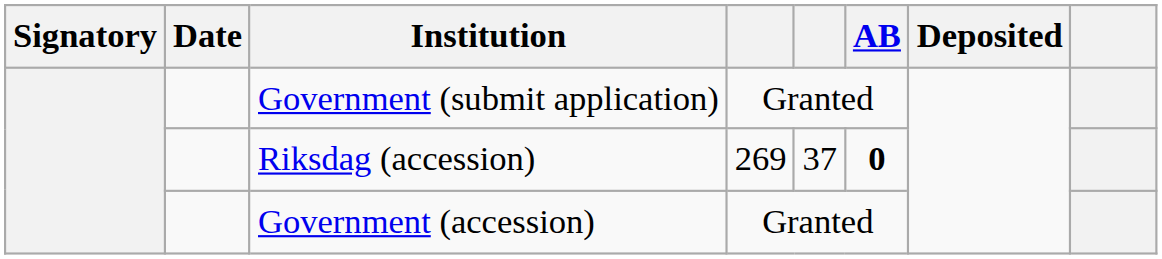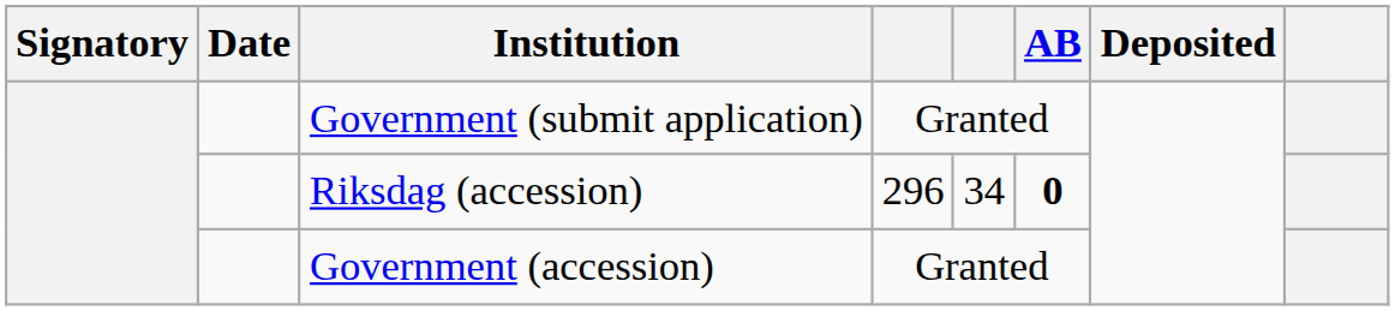Riksdag (accession) | column 4: 269 -> 296
Riksdag (accession) | column 5: 37 -> 34
